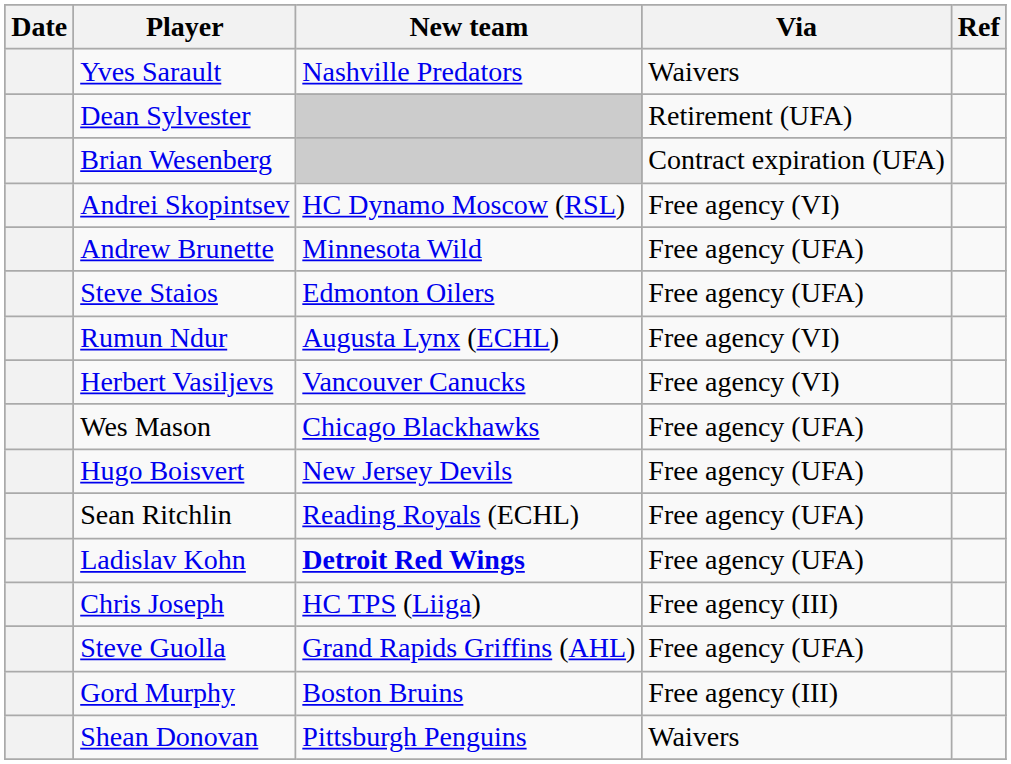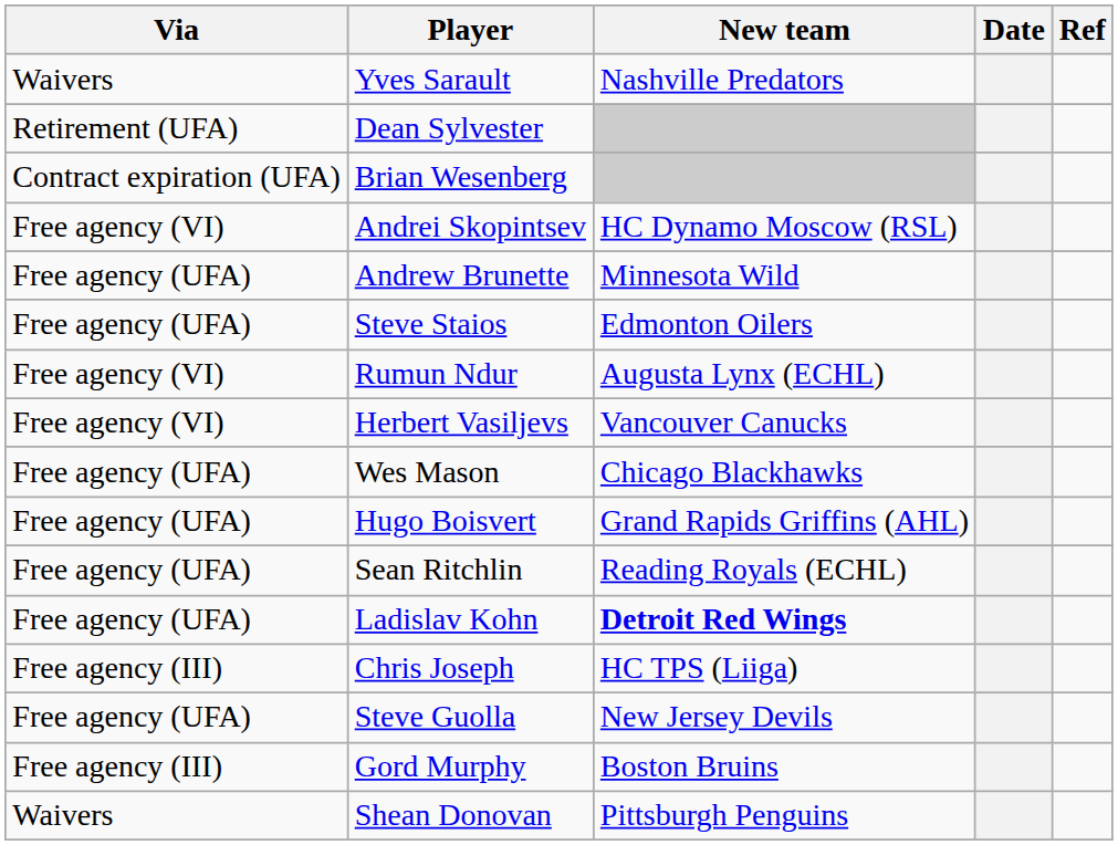columns swapped: Date <-> Via
Hugo Boisvert | New team: New Jersey Devils -> Grand Rapids Griffins (AHL)
Steve Guolla | New team: Grand Rapids Griffins (AHL) -> New Jersey Devils
